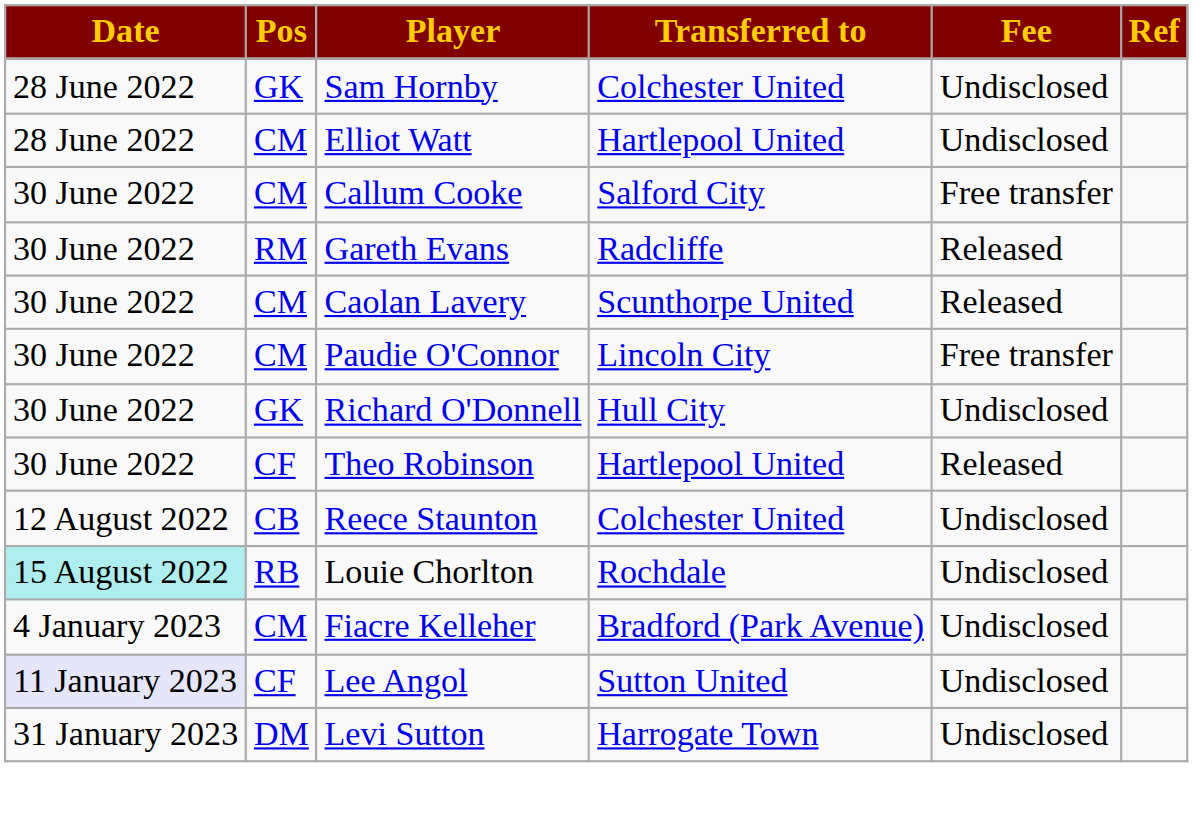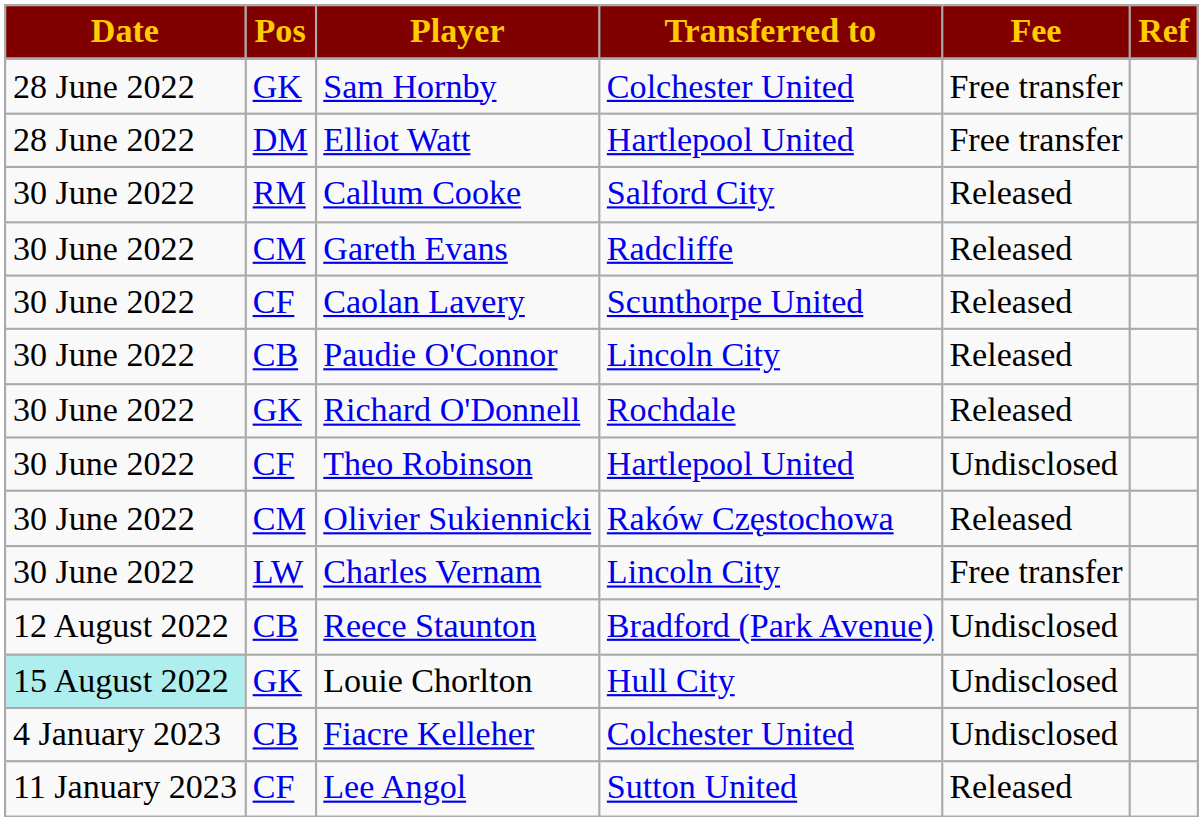Sam Hornby | Fee: Undisclosed -> Free transfer
Elliot Watt | Pos: CM -> DM
Elliot Watt | Fee: Undisclosed -> Free transfer
Callum Cooke | Pos: CM -> RM
Callum Cooke | Fee: Free transfer -> Released
Gareth Evans | Pos: RM -> CM
Caolan Lavery | Pos: CM -> CF
Paudie O'Connor | Pos: CM -> CB
Paudie O'Connor | Fee: Free transfer -> Released
Richard O'Donnell | Transferred to: Hull City -> Rochdale
Richard O'Donnell | Fee: Undisclosed -> Released
Theo Robinson | Fee: Released -> Undisclosed
+ row: 30 June 2022 | CM | Olivier Sukiennicki | Raków Częstochowa | Released
+ row: 30 June 2022 | LW | Charles Vernam | Lincoln City | Free transfer
Reece Staunton | Transferred to: Colchester United -> Bradford (Park Avenue)
Louie Chorlton | Pos: RB -> GK
Louie Chorlton | Transferred to: Rochdale -> Hull City
Fiacre Kelleher | Pos: CM -> CB
Fiacre Kelleher | Transferred to: Bradford (Park Avenue) -> Colchester United
Lee Angol | Date: lavender background -> no background
Lee Angol | Fee: Undisclosed -> Released
- row: 31 January 2023 | DM | Levi Sutton | Harrogate Town | Undisclosed
